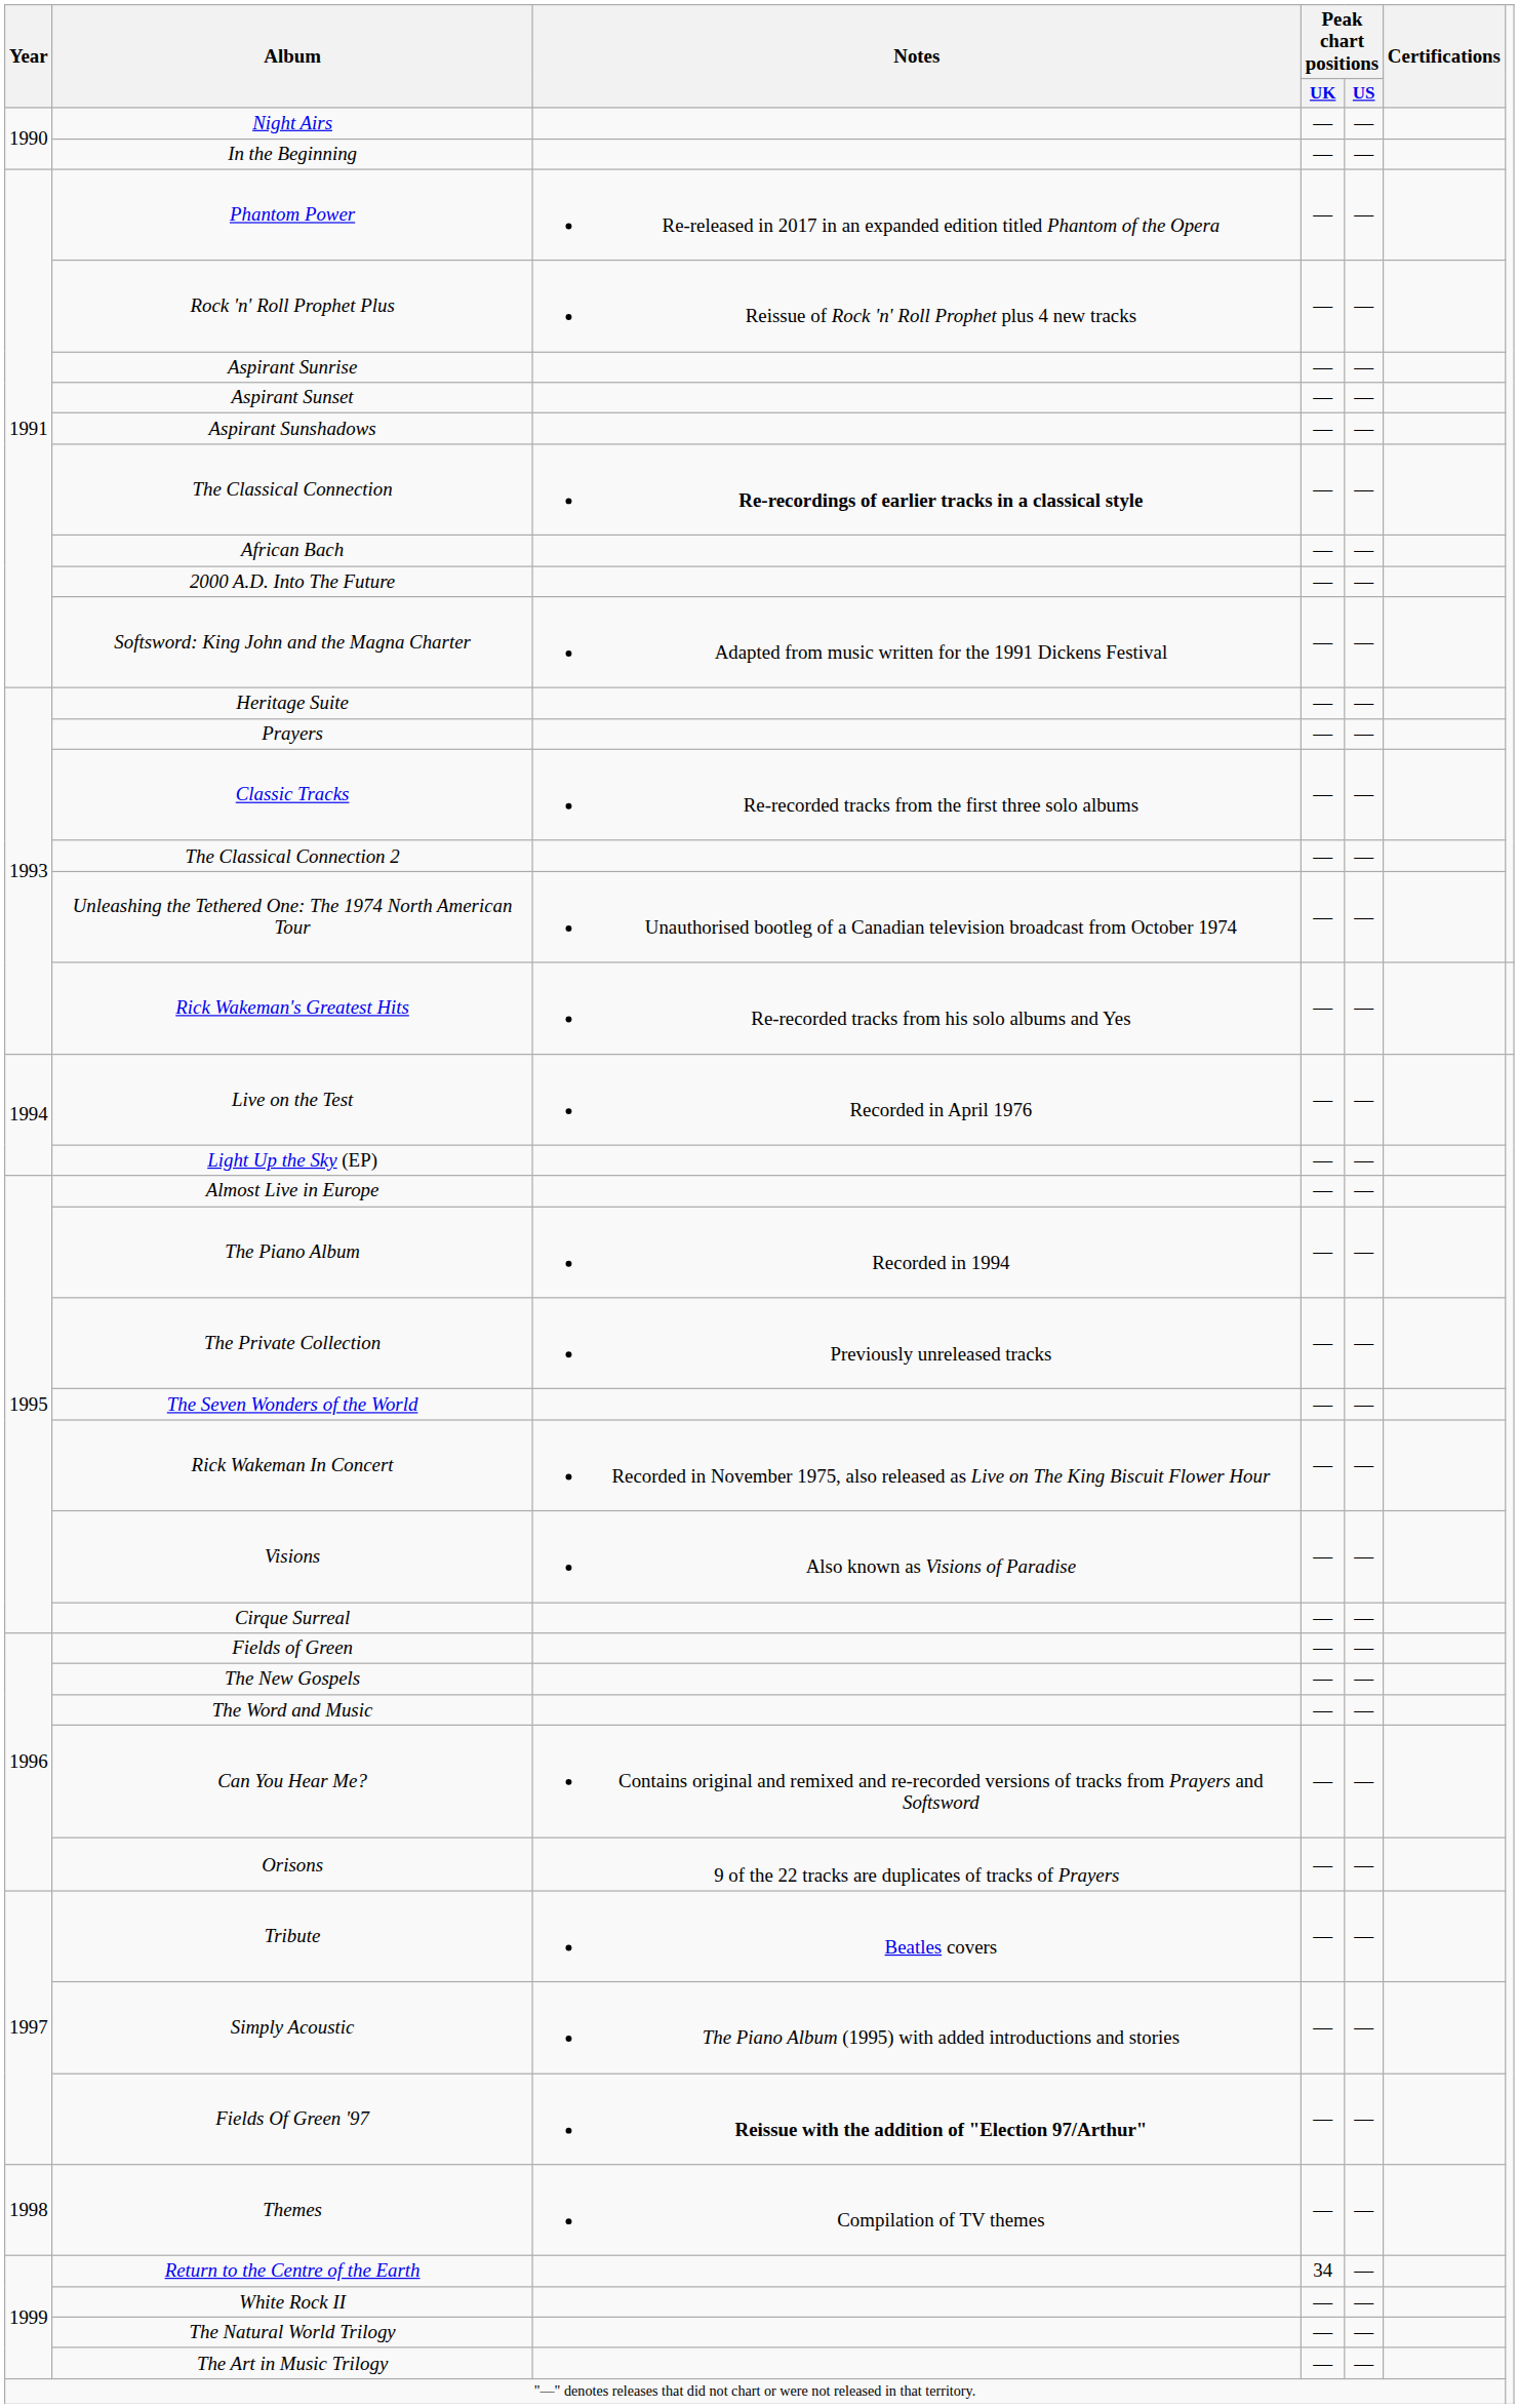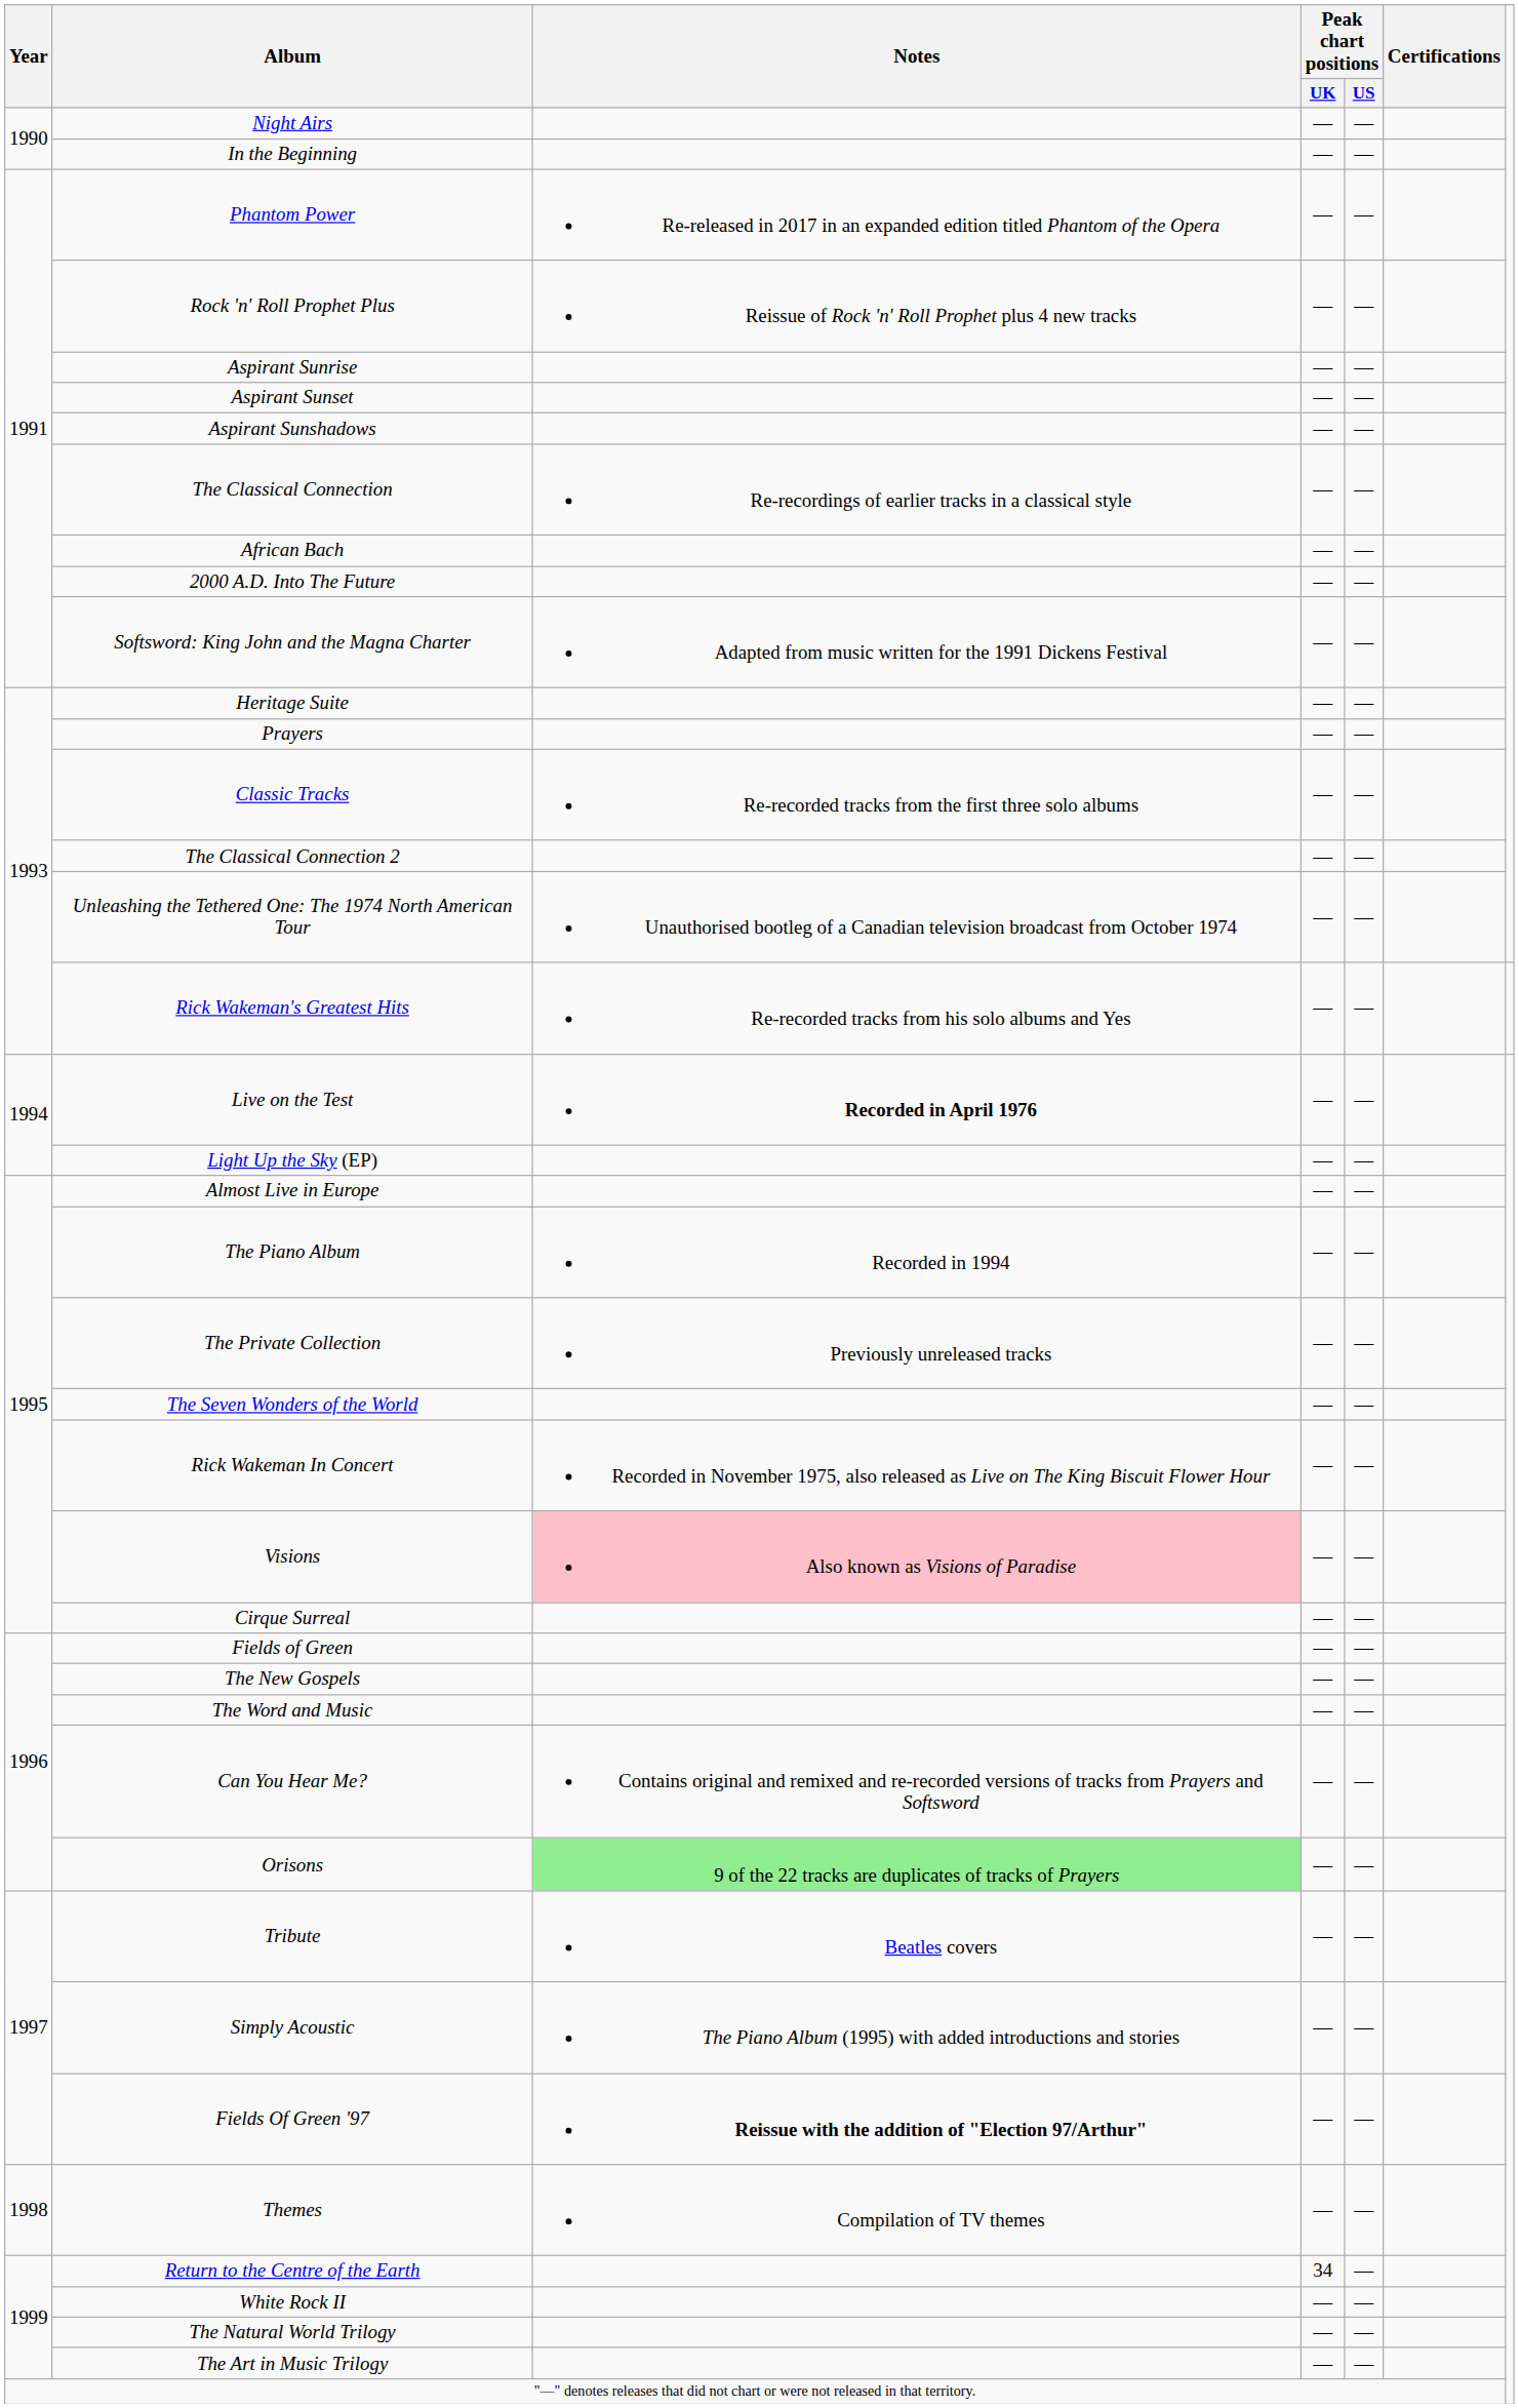The Classical Connection | Notes: bold -> normal
Live on the Test | Notes: normal -> bold
Visions | Notes: no background -> pink background
Orisons | Notes: no background -> lightgreen background
